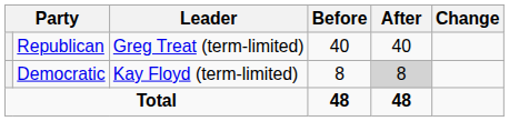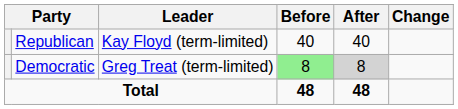Republican | Leader: Greg Treat (term-limited) -> Kay Floyd (term-limited)
Democratic | Leader: Kay Floyd (term-limited) -> Greg Treat (term-limited)
Democratic | Before: no background -> lightgreen background
